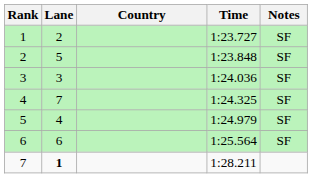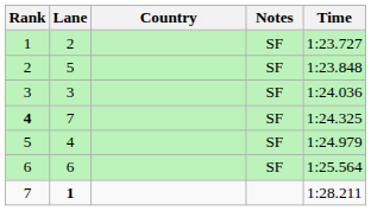columns swapped: Time <-> Notes
row 5 | Rank: normal -> bold
